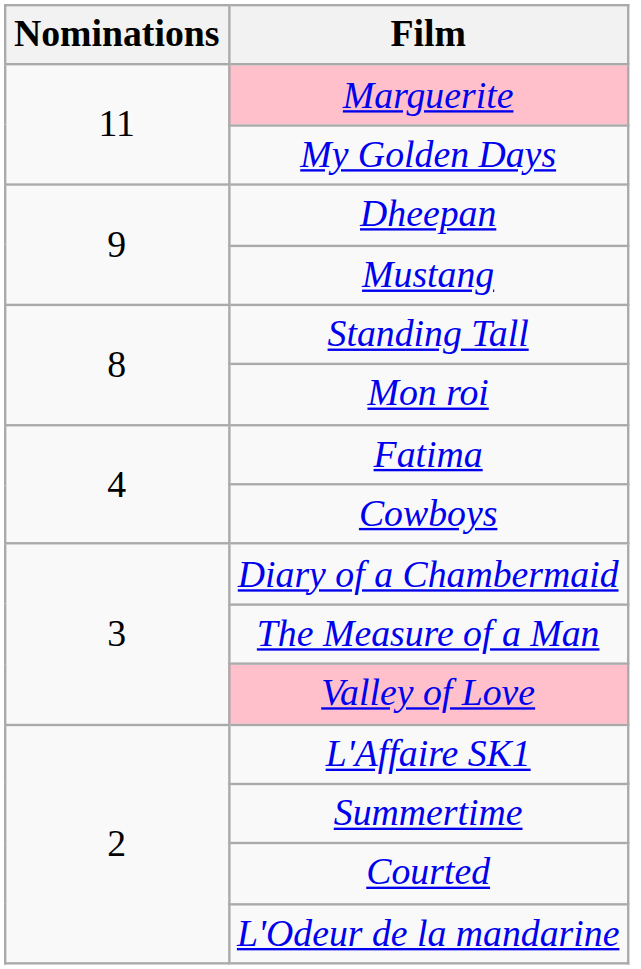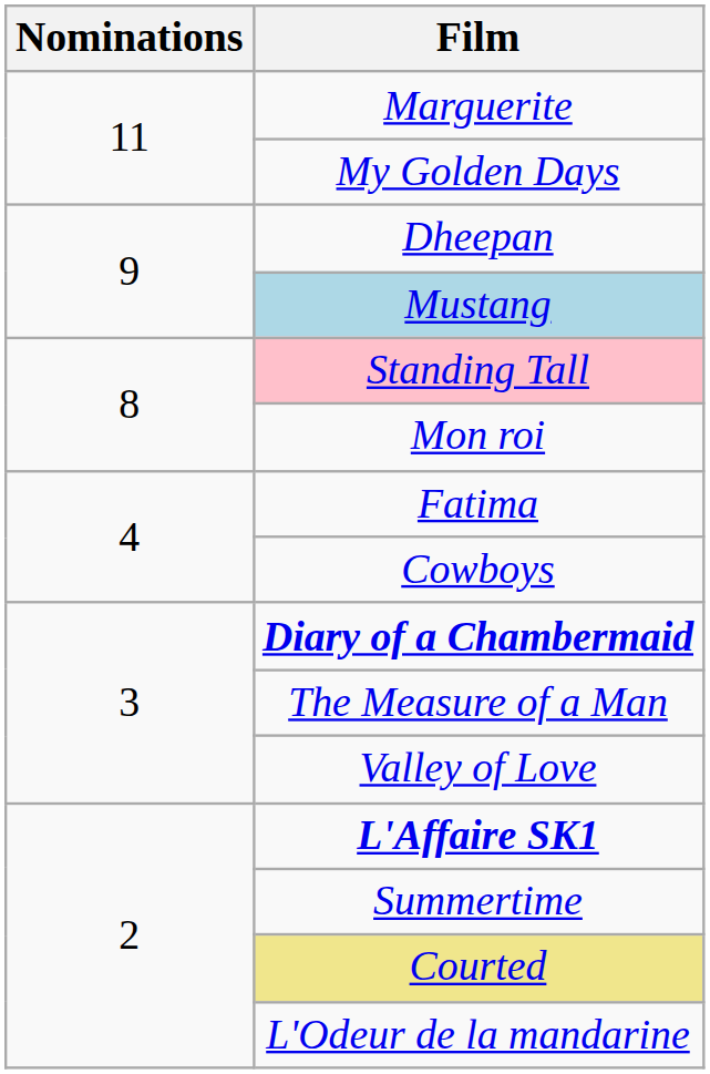Marguerite | Film: pink background -> no background
Mustang | Film: no background -> lightblue background
Standing Tall | Film: no background -> pink background
Diary of a Chambermaid | Film: normal -> bold
Valley of Love | Film: pink background -> no background
L'Affaire SK1 | Film: normal -> bold
Courted | Film: no background -> khaki background
